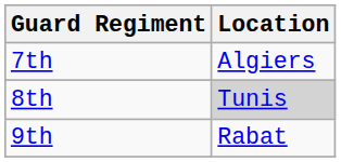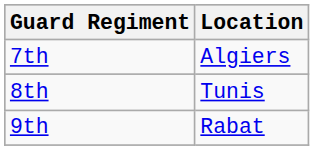8th | Location: lightgrey background -> no background
